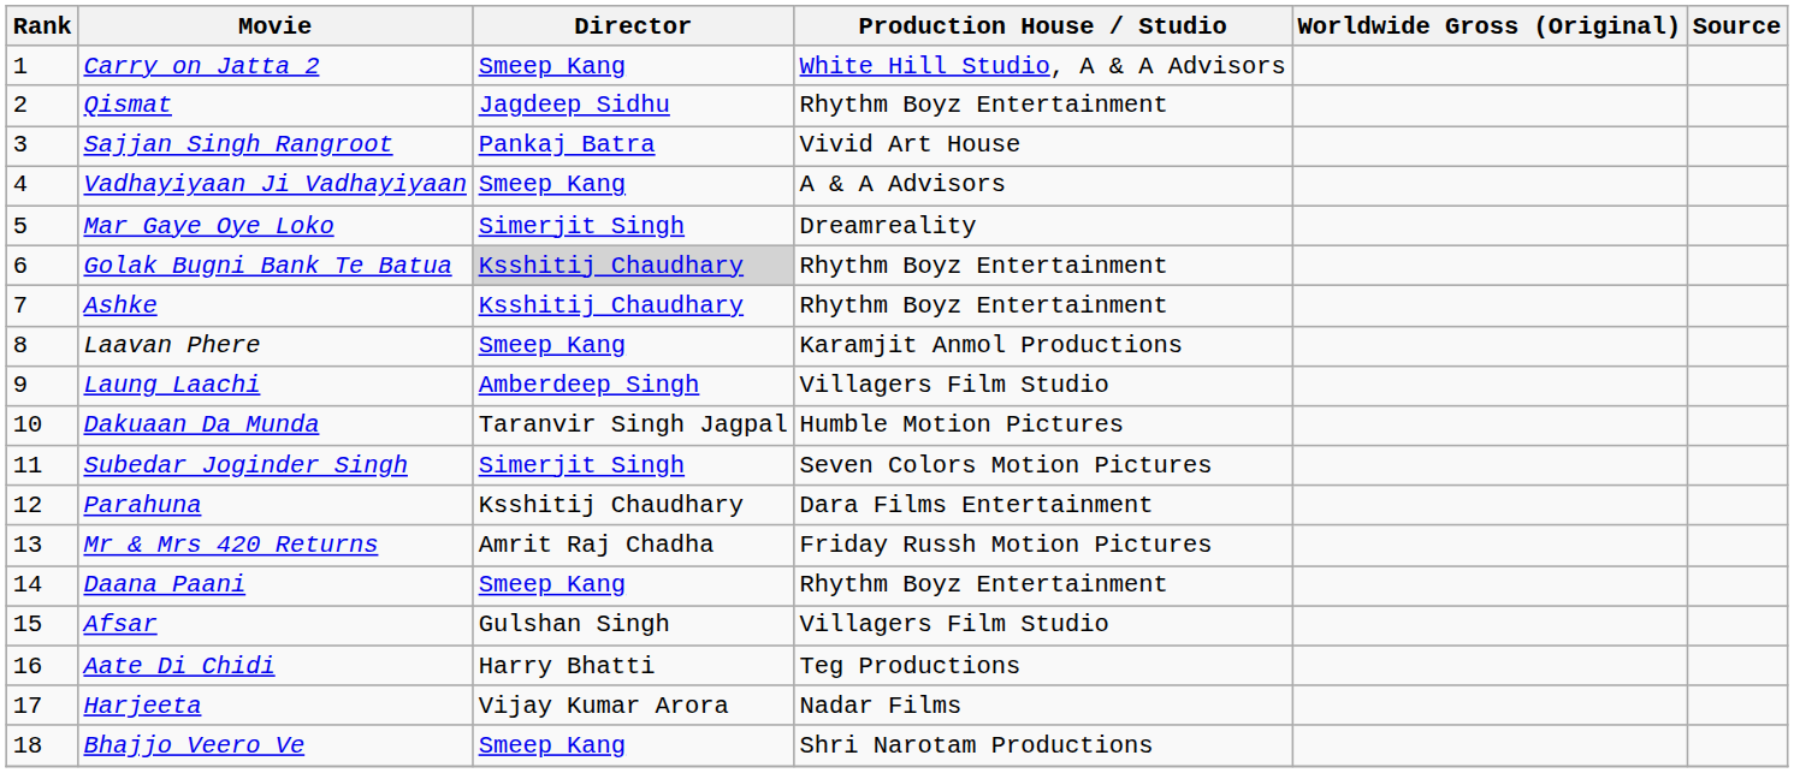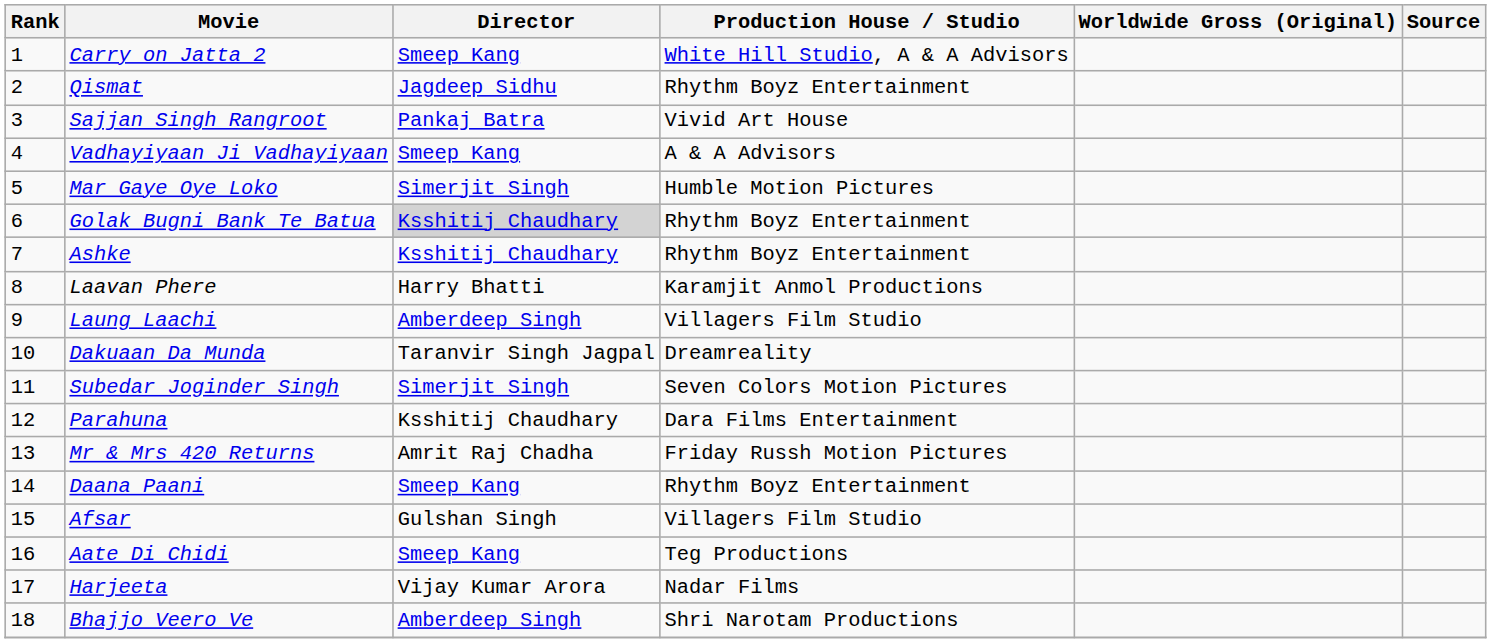Mar Gaye Oye Loko | Production House / Studio: Dreamreality -> Humble Motion Pictures
Laavan Phere | Director: Smeep Kang -> Harry Bhatti
Dakuaan Da Munda | Production House / Studio: Humble Motion Pictures -> Dreamreality
Aate Di Chidi | Director: Harry Bhatti -> Smeep Kang
Bhajjo Veero Ve | Director: Smeep Kang -> Amberdeep Singh
